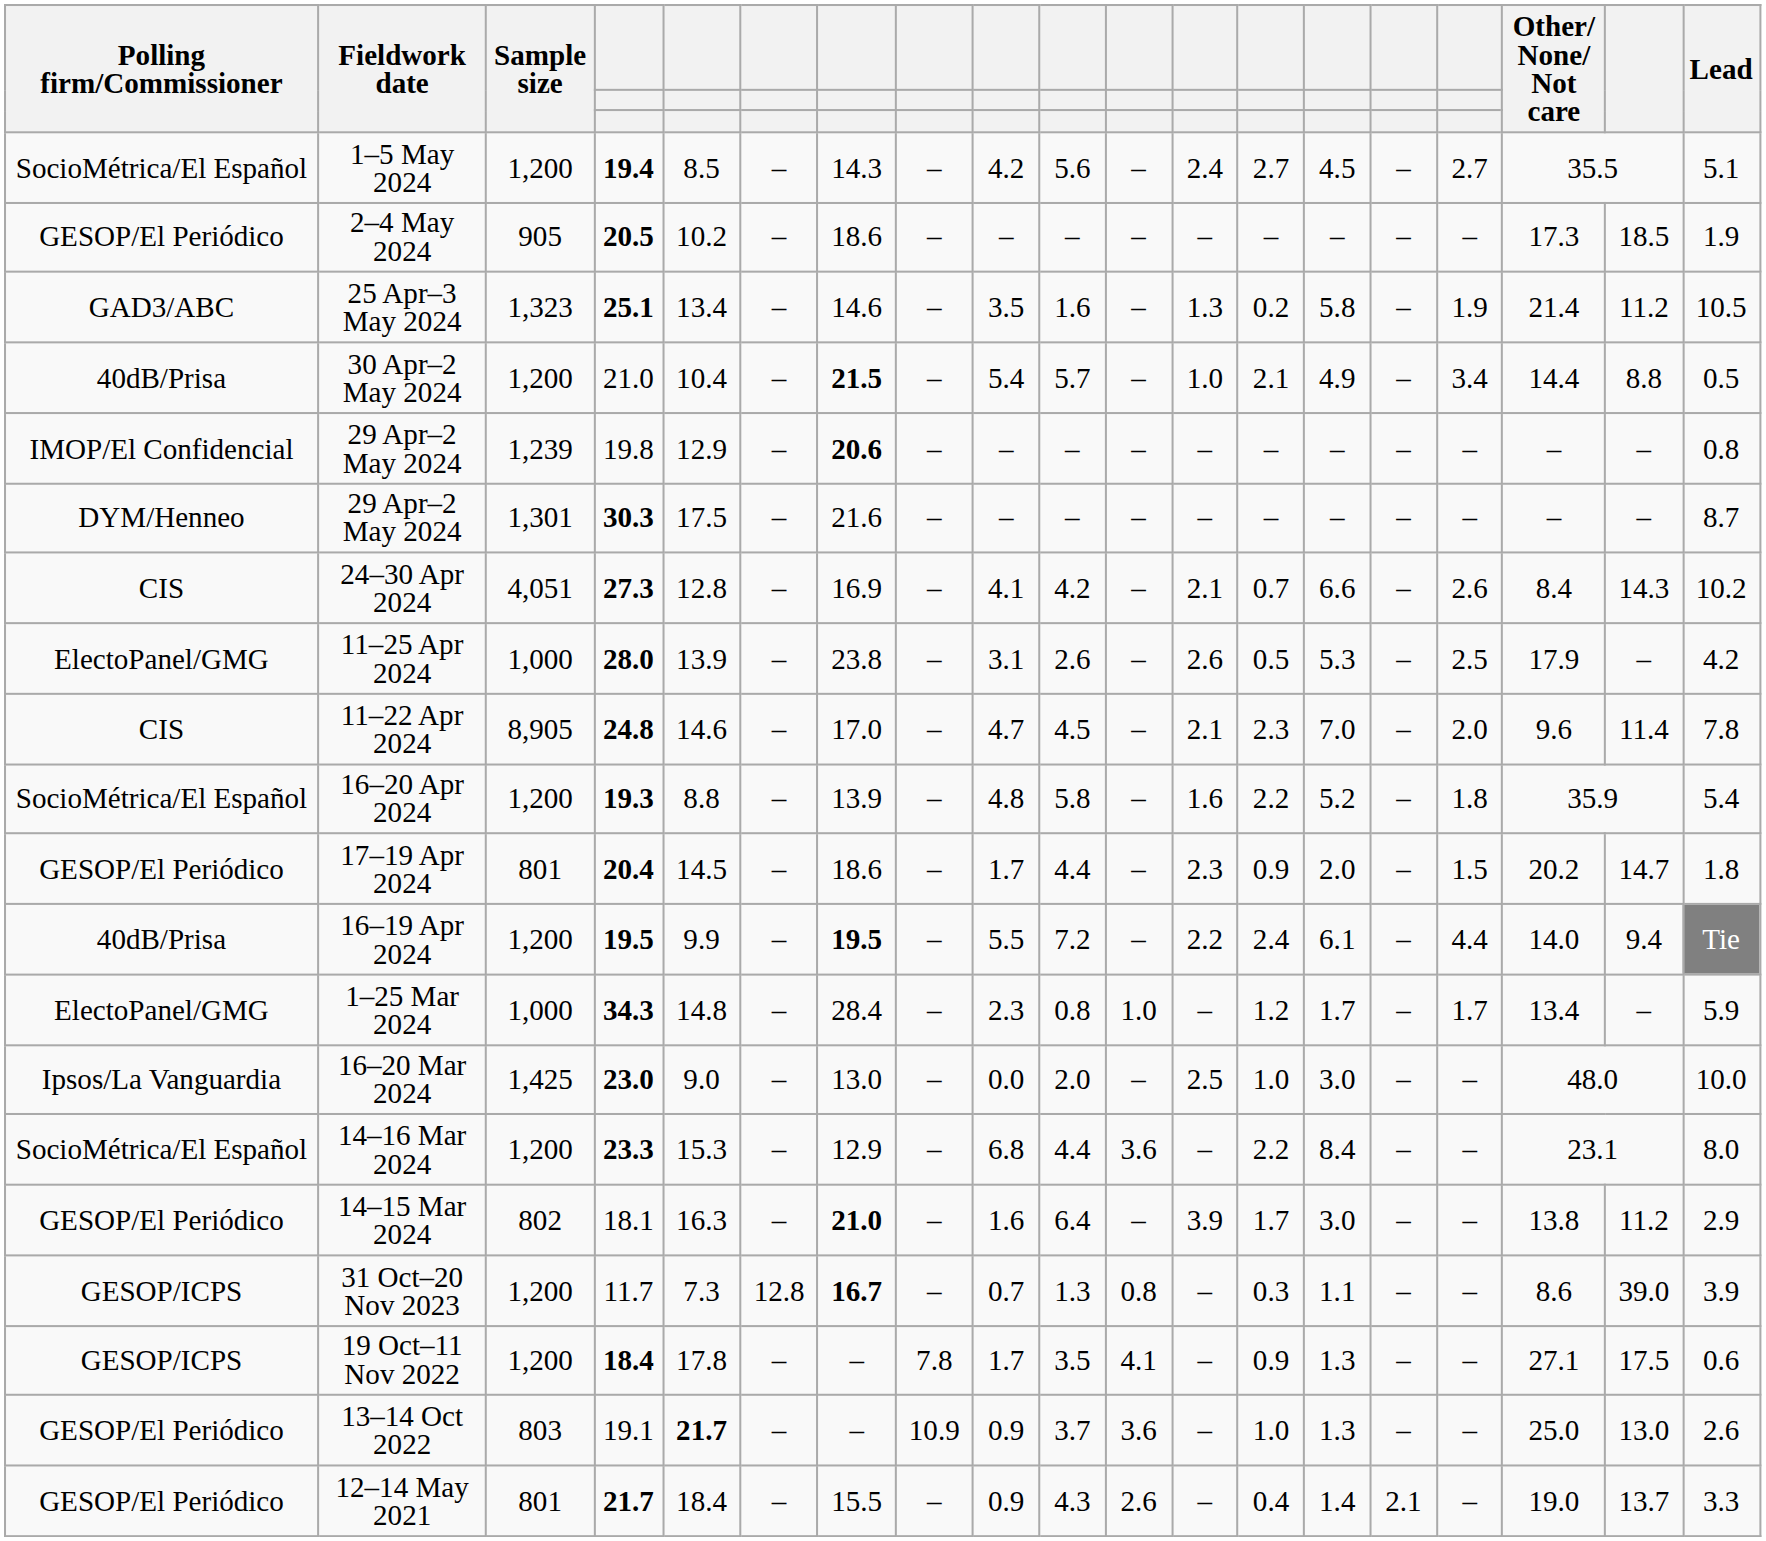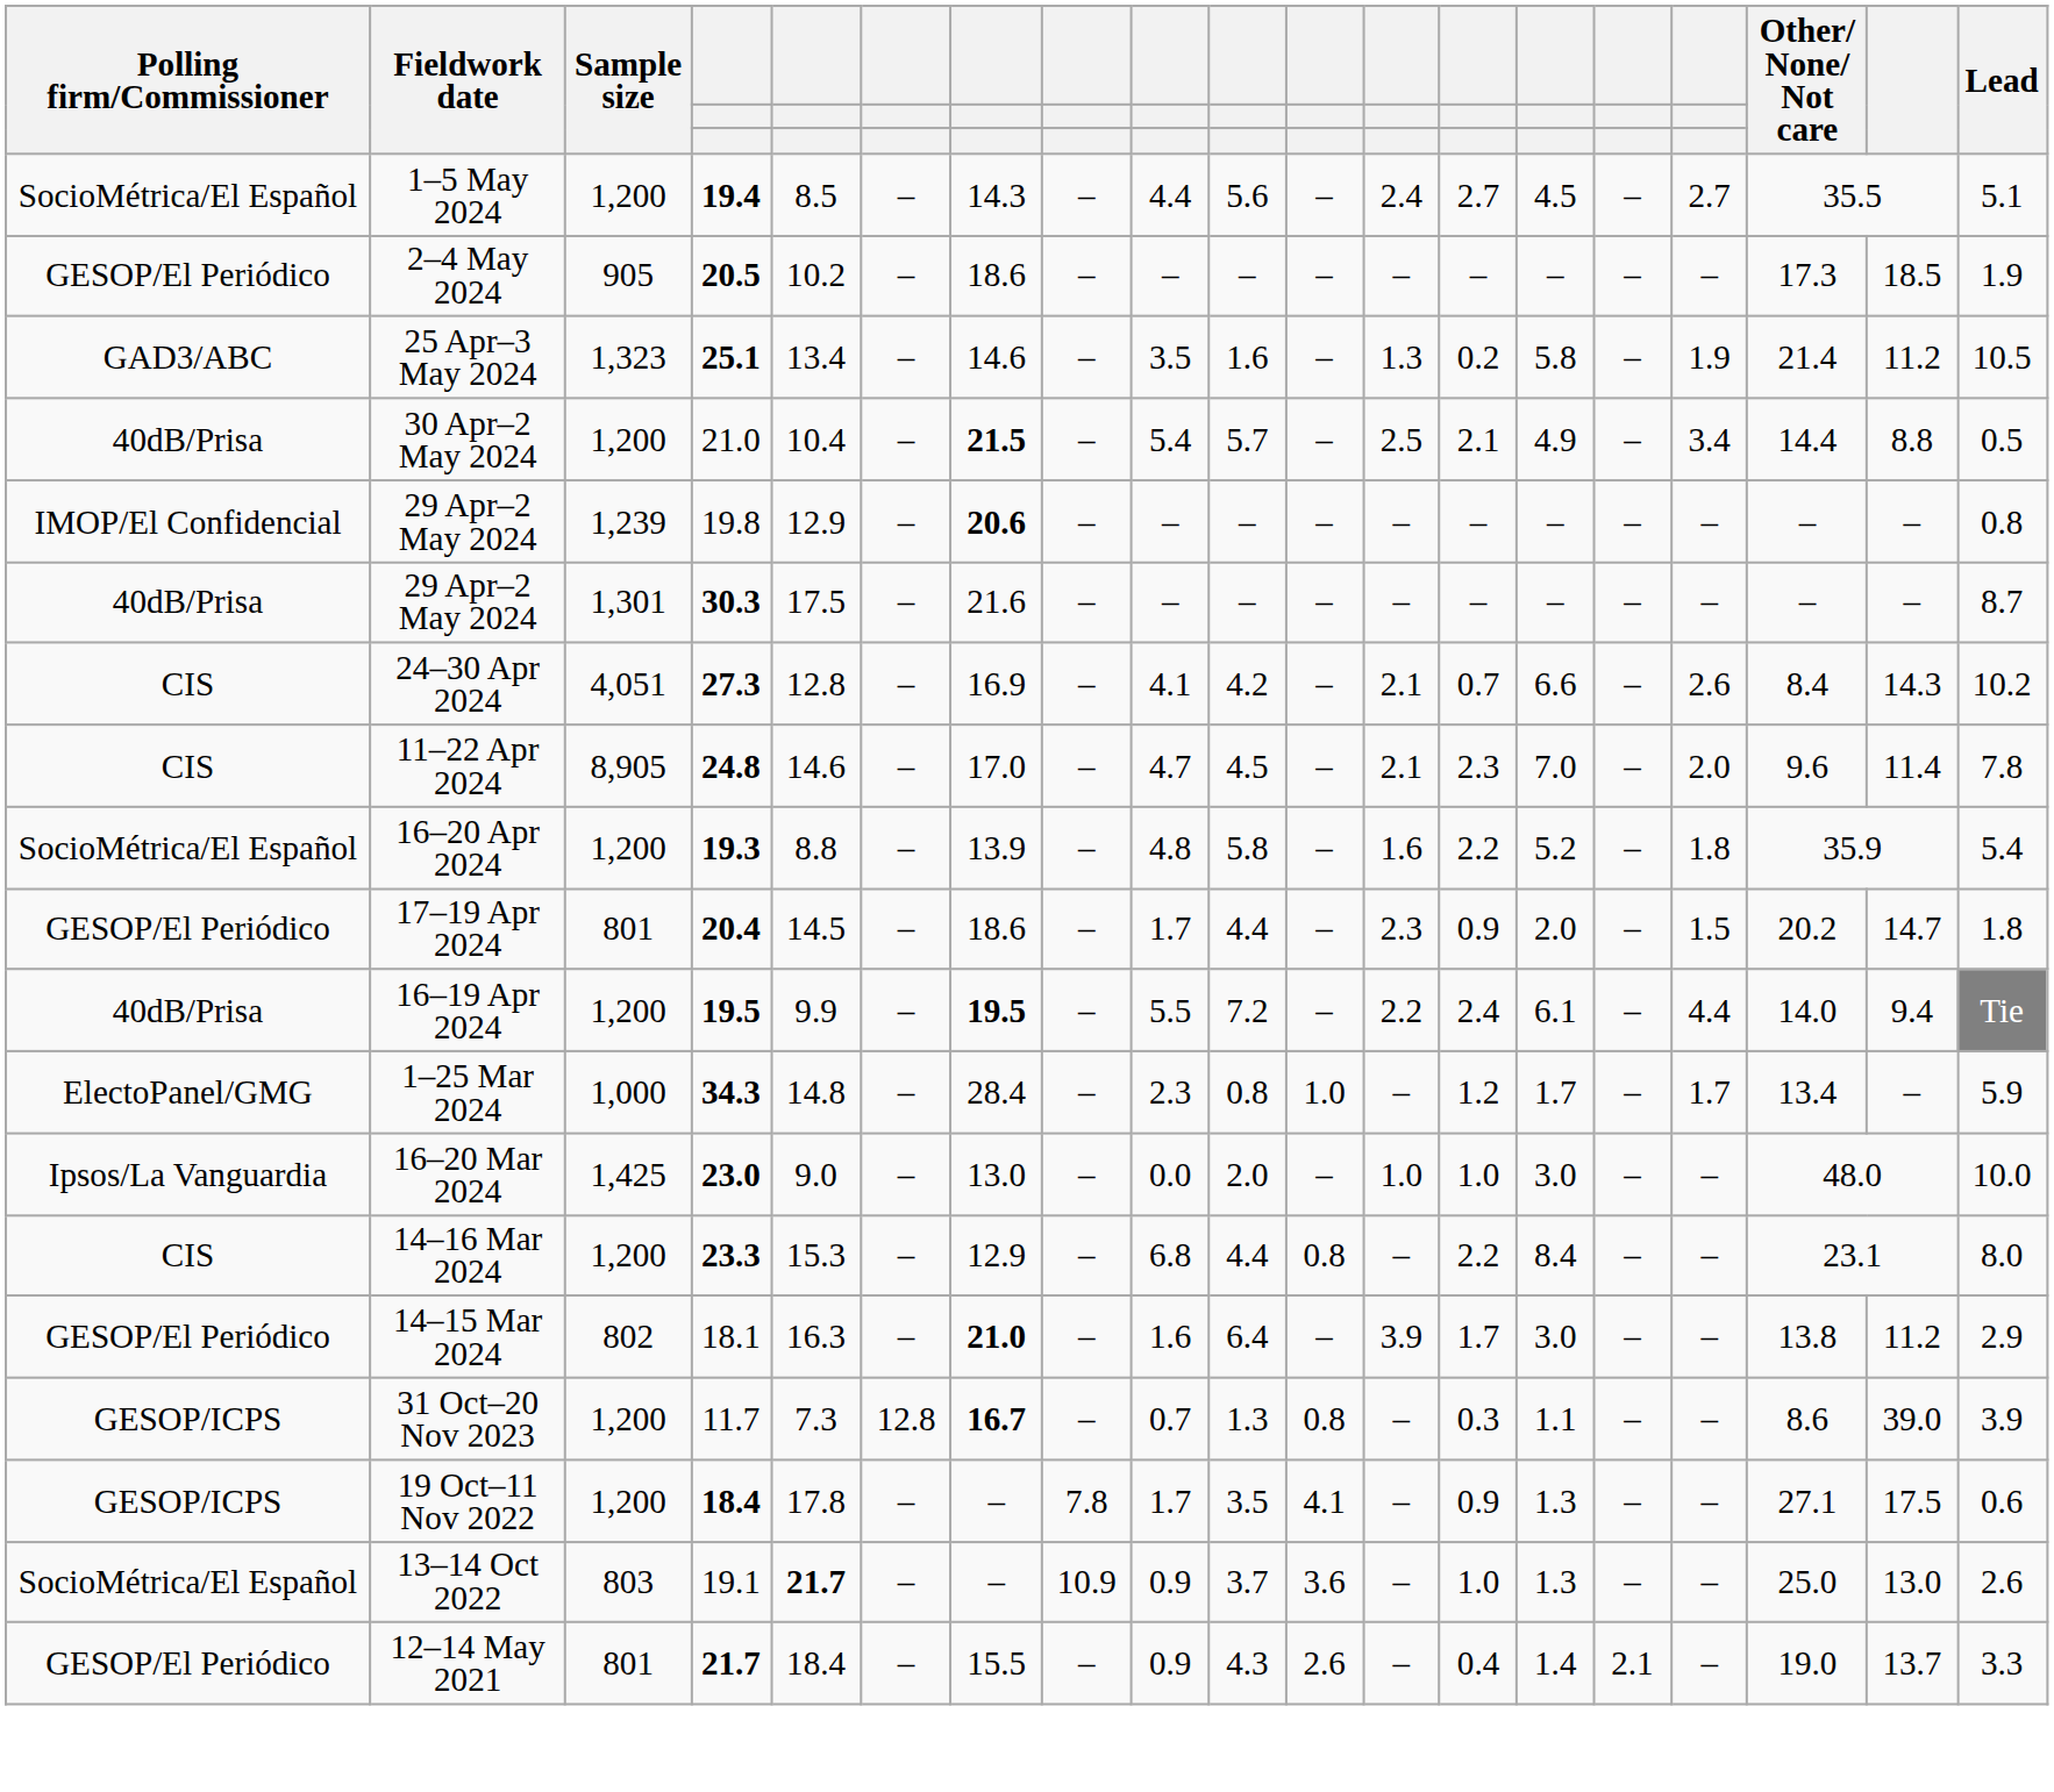1–5 May 2024 | column 9: 4.2 -> 4.4
30 Apr–2 May 2024 | column 12: 1.0 -> 2.5
29 Apr–2 May 2024 / 30.3 | Polling firm/Commissioner: DYM/Henneo -> 40dB/Prisa
- row: ElectoPanel/GMG | 11–25 Apr 2024 | 1,000 | 28.0 | 13.9 | – | 23.8 | – | 3.1 | 2.6 | – | 2.6 | 0.5 | 5.3 | – | 2.5 | 17.9 | – | 4.2
16–20 Mar 2024 | column 12: 2.5 -> 1.0
14–16 Mar 2024 | Polling firm/Commissioner: SocioMétrica/El Español -> CIS
14–16 Mar 2024 | column 11: 3.6 -> 0.8
13–14 Oct 2022 | Polling firm/Commissioner: GESOP/El Periódico -> SocioMétrica/El Español
